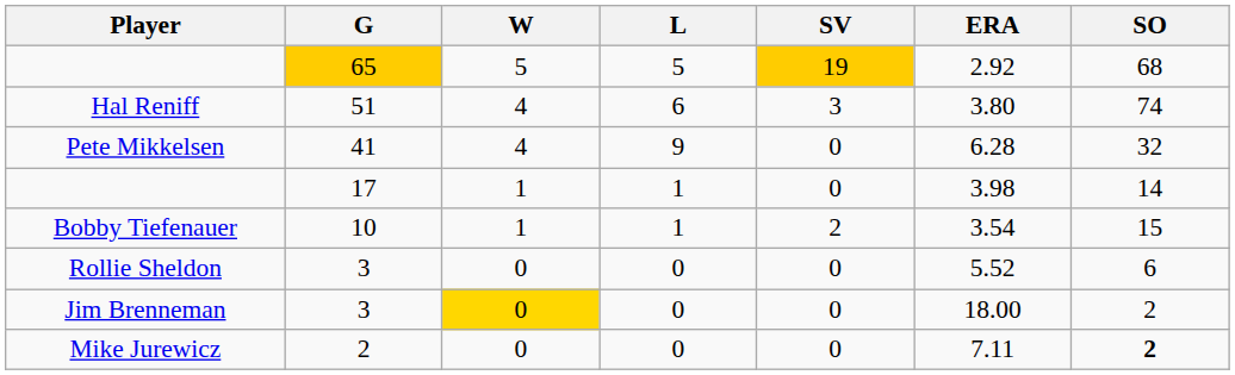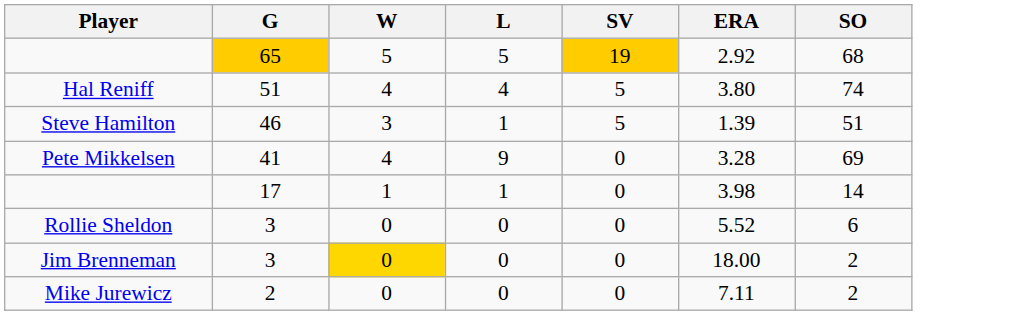Hal Reniff | L: 6 -> 4
Hal Reniff | SV: 3 -> 5
+ row: Steve Hamilton | 46 | 3 | 1 | 5 | 1.39 | 51
Pete Mikkelsen | ERA: 6.28 -> 3.28
Pete Mikkelsen | SO: 32 -> 69
- row: Bobby Tiefenauer | 10 | 1 | 1 | 2 | 3.54 | 15
Mike Jurewicz | SO: bold -> normal
